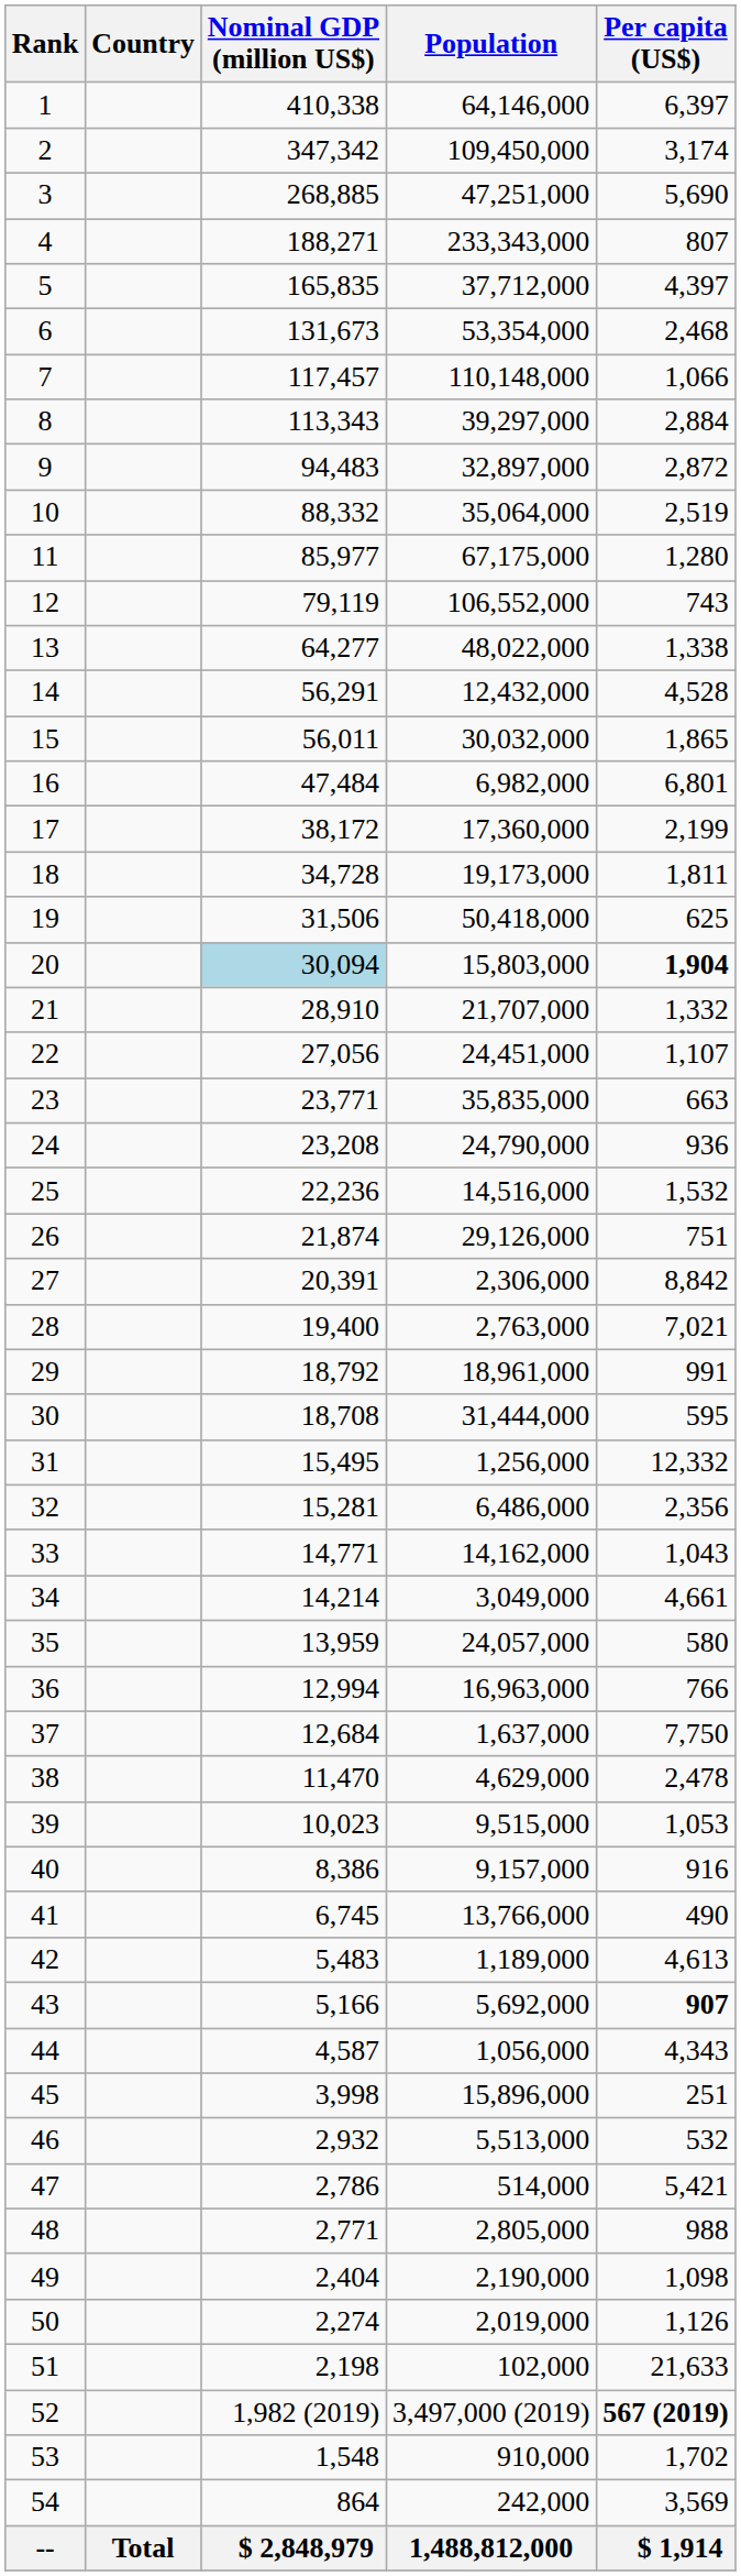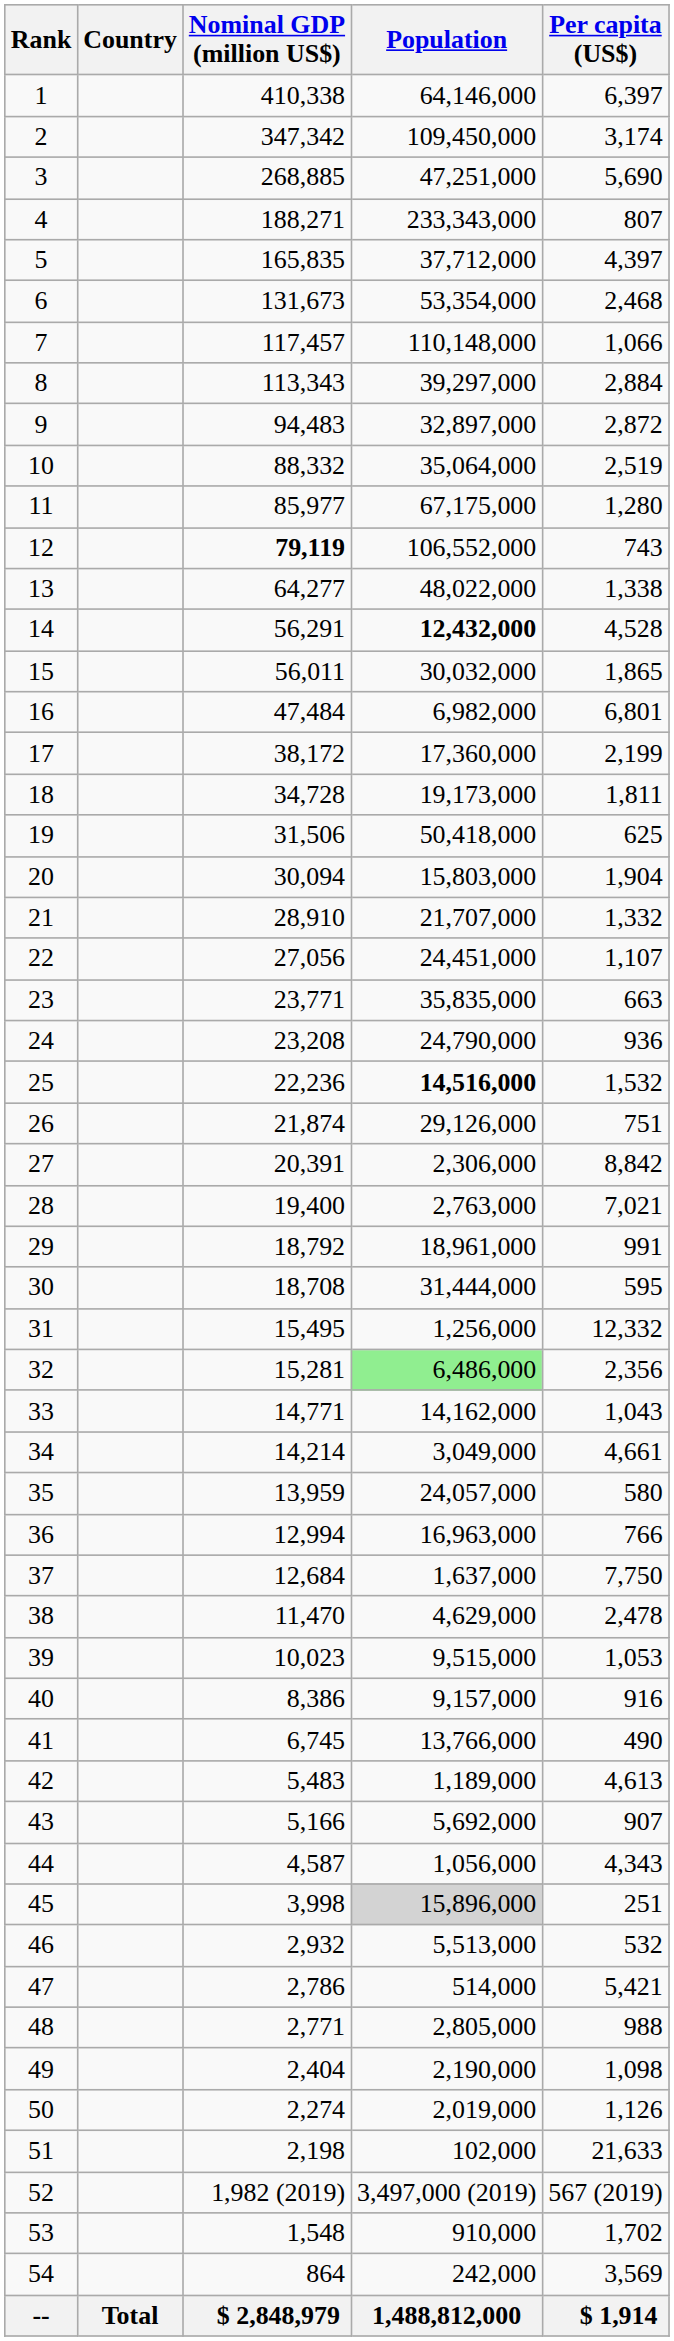12 | Nominal GDP (million US$): normal -> bold
14 | Population: normal -> bold
20 | Nominal GDP (million US$): lightblue background -> no background
20 | Per capita (US$): bold -> normal
25 | Population: normal -> bold
32 | Population: no background -> lightgreen background
43 | Per capita (US$): bold -> normal
45 | Population: no background -> lightgrey background
52 | Per capita (US$): bold -> normal
